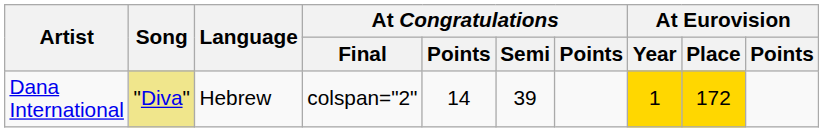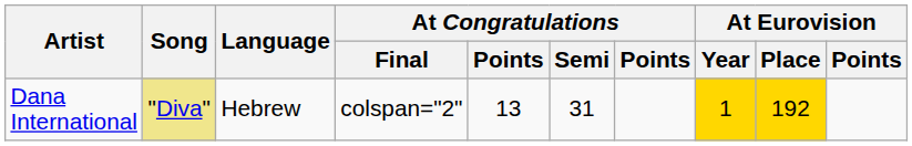Dana International | column 5: 14 -> 13
Dana International | At Congratulations / Semi: 39 -> 31
Dana International | At Eurovision / Place: 172 -> 192
